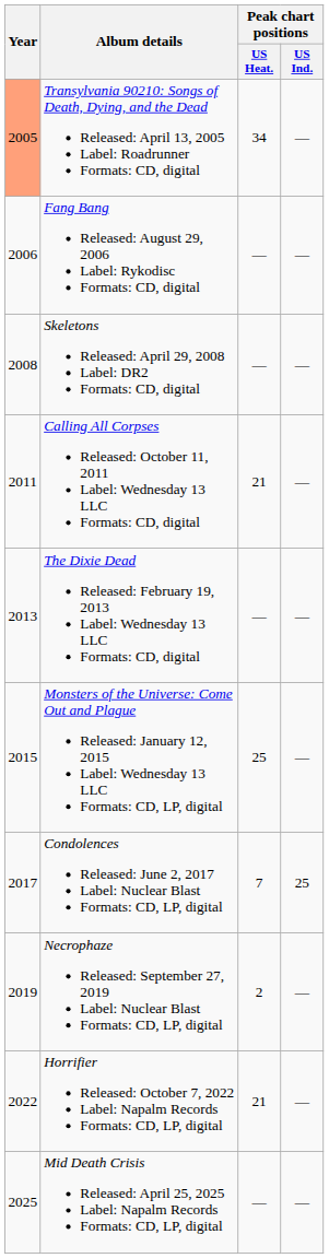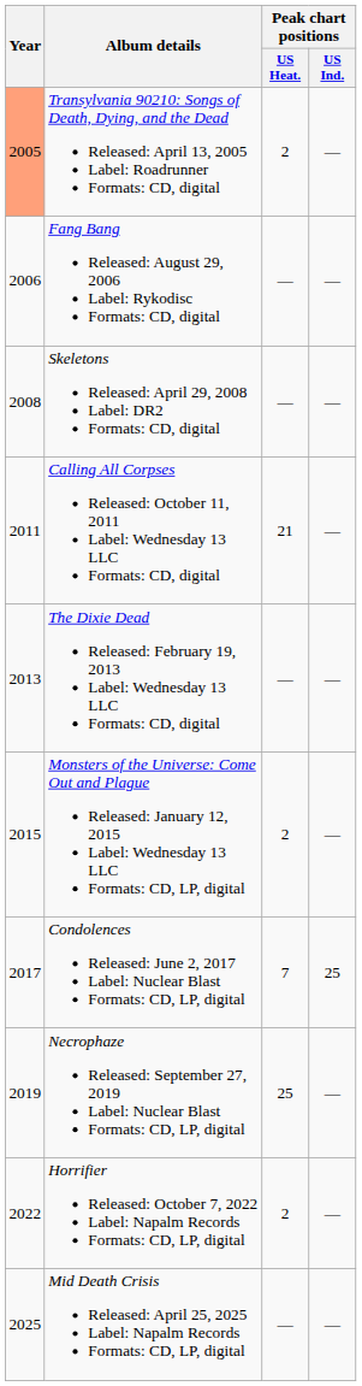row 3 | Peak chart positions / US Heat.: 34 -> 2
row 8 | Peak chart positions / US Heat.: 25 -> 2
row 10 | Peak chart positions / US Heat.: 2 -> 25
row 11 | Peak chart positions / US Heat.: 21 -> 2
